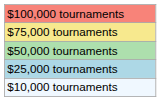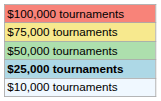row 4 | column 1: normal -> bold
